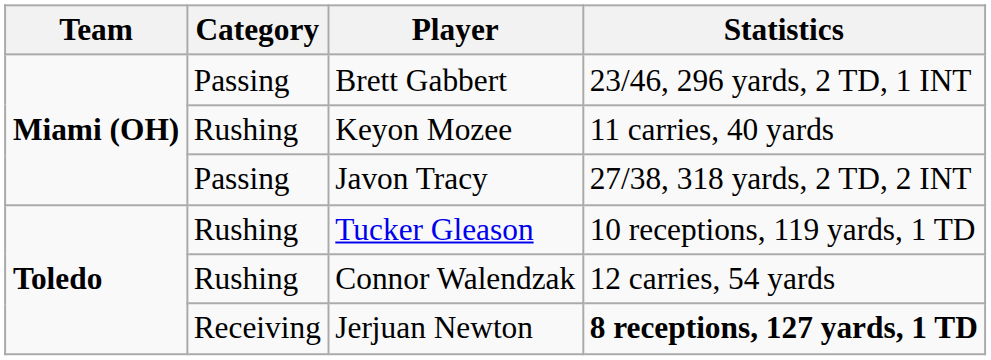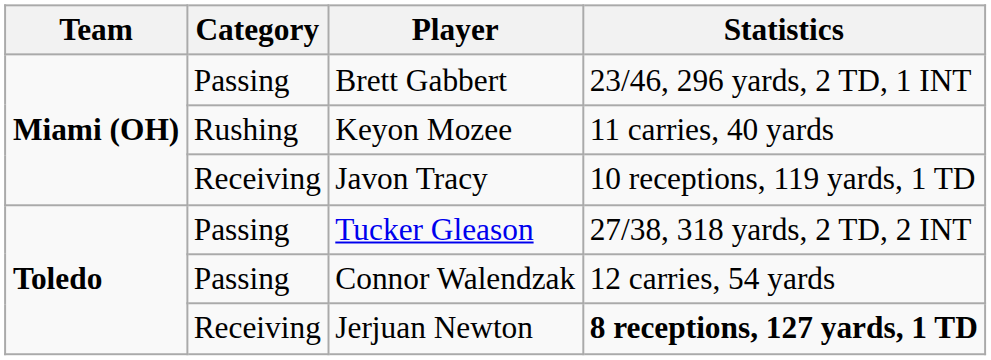Javon Tracy | Category: Passing -> Receiving
Javon Tracy | Statistics: 27/38, 318 yards, 2 TD, 2 INT -> 10 receptions, 119 yards, 1 TD
Tucker Gleason | Category: Rushing -> Passing
Tucker Gleason | Statistics: 10 receptions, 119 yards, 1 TD -> 27/38, 318 yards, 2 TD, 2 INT
Connor Walendzak | Category: Rushing -> Passing
